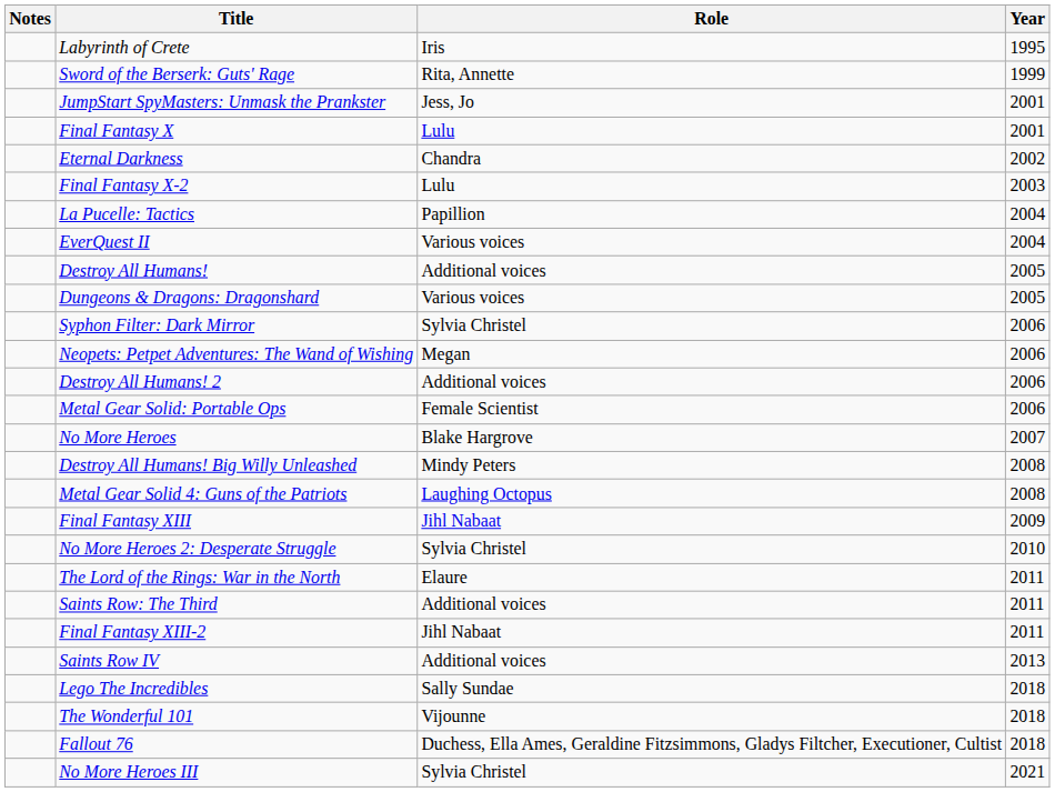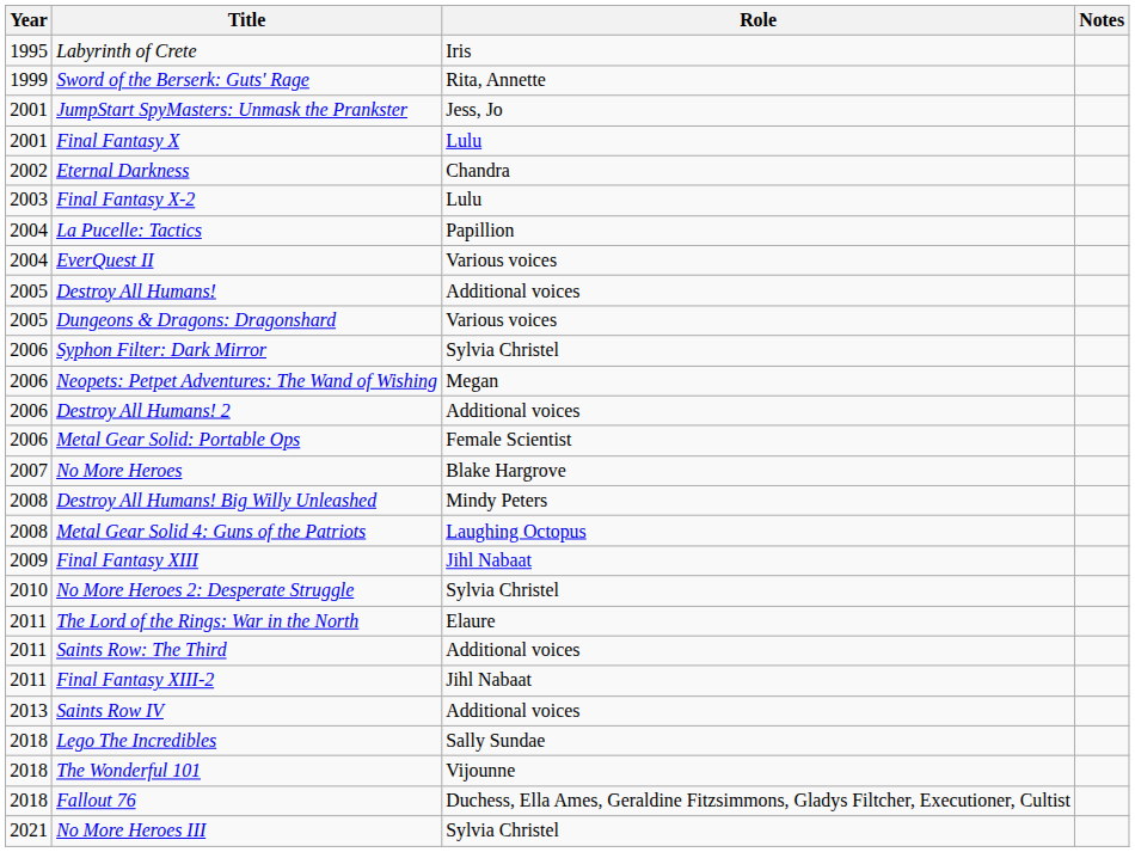columns swapped: Year <-> Notes
